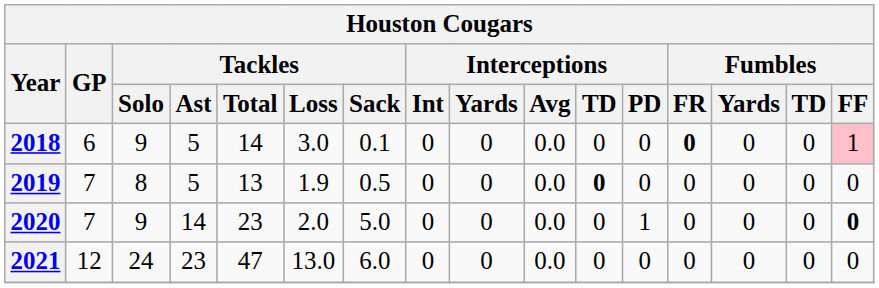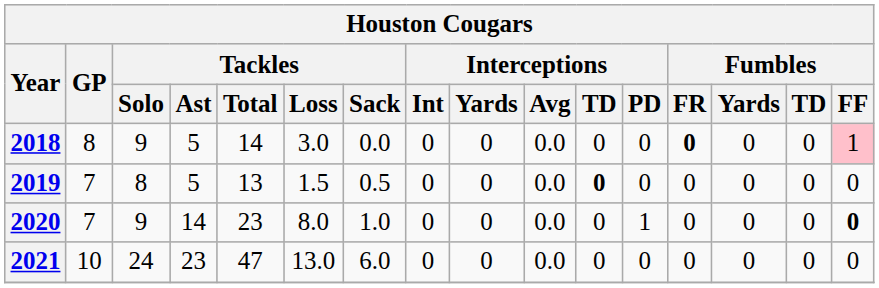2018 | GP: 6 -> 8
2018 | Tackles / Sack: 0.1 -> 0.0
2019 | Tackles / Loss: 1.9 -> 1.5
2020 | Tackles / Loss: 2.0 -> 8.0
2020 | Tackles / Sack: 5.0 -> 1.0
2021 | GP: 12 -> 10
